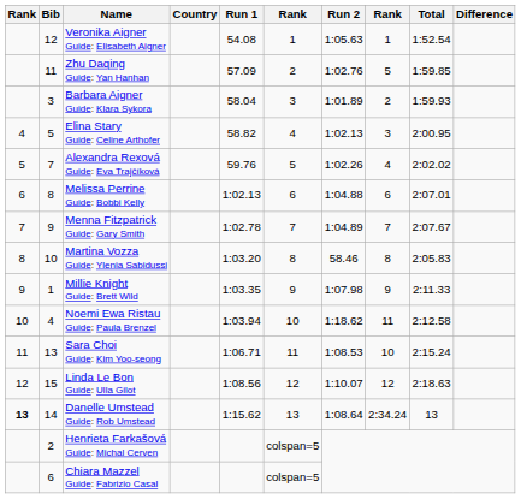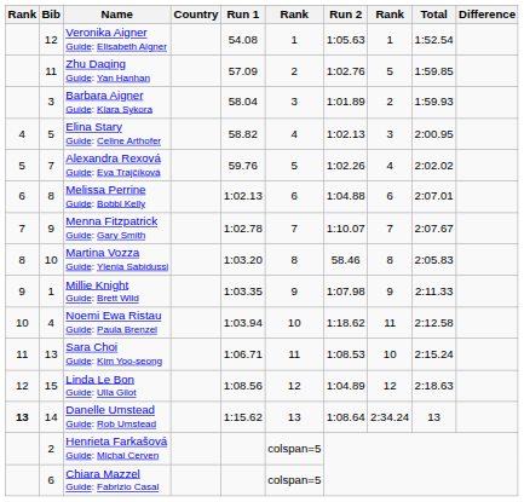Menna Fitzpatrick Guide: Gary Smith | Run 2: 1:04.89 -> 1:10.07
Linda Le Bon Guide: Ulla Gilot | Run 2: 1:10.07 -> 1:04.89
